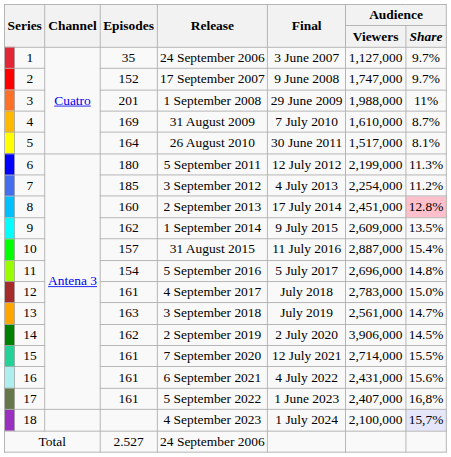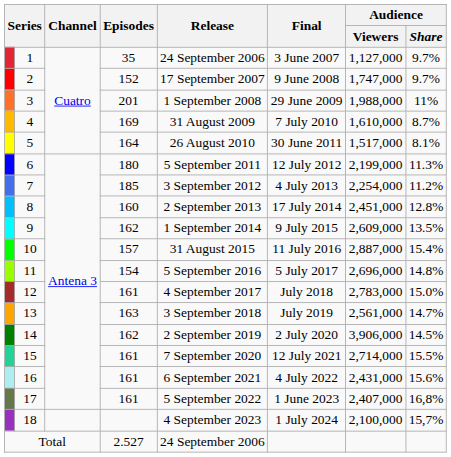8 | Audience / Share: pink background -> no background
18 | Audience / Share: lavender background -> no background
